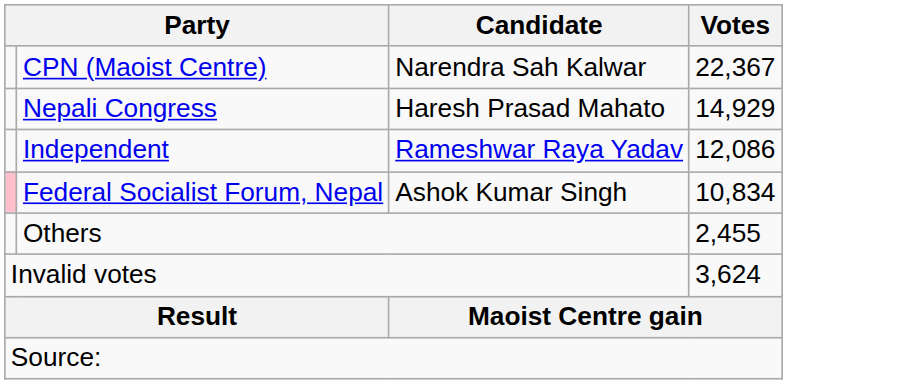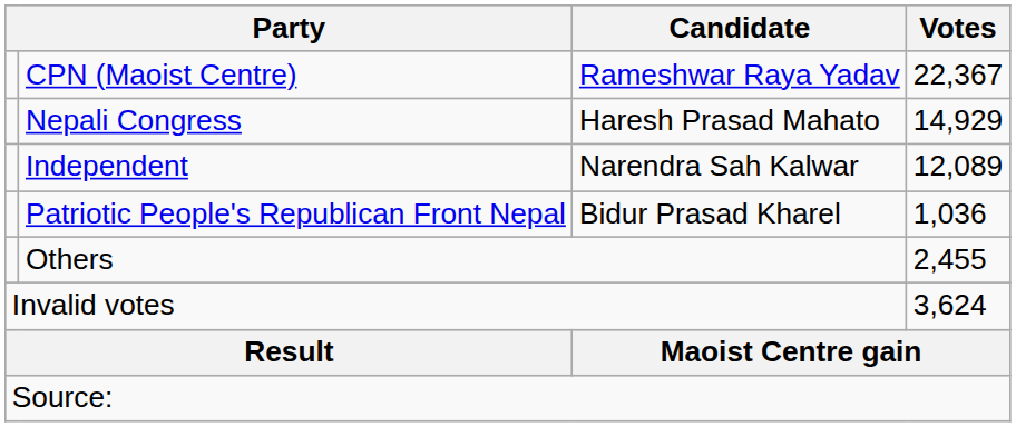CPN (Maoist Centre) | Candidate: Narendra Sah Kalwar -> Rameshwar Raya Yadav
Independent | Candidate: Rameshwar Raya Yadav -> Narendra Sah Kalwar
Independent | Votes: 12,086 -> 12,089
- row: Federal Socialist Forum, Nepal | Ashok Kumar Singh | 10,834
+ row: Patriotic People's Republican Front Nepal | Bidur Prasad Kharel | 1,036
